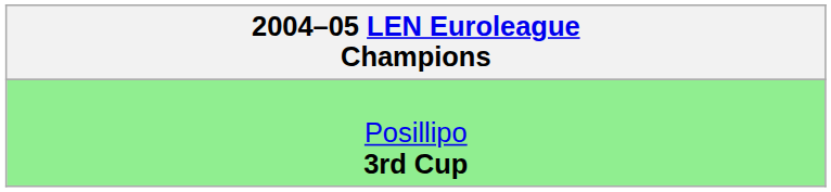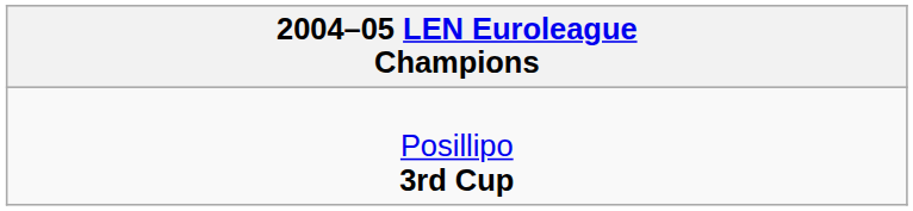row 2 | column 1: lightgreen background -> no background
